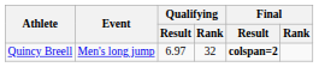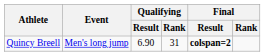Quincy Breell | Qualifying / Result: 6.97 -> 6.90
Quincy Breell | Qualifying / Rank: 32 -> 31
